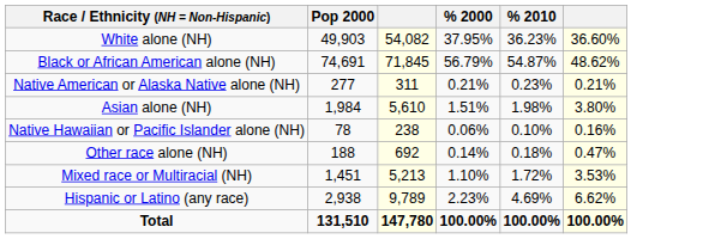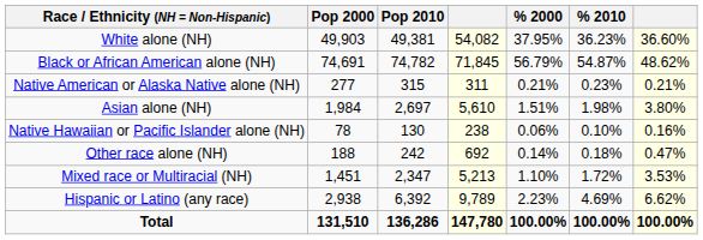+ column: Pop 2010 | 49,381 | 74,782 | 315 | 2,697 | 130 | 242 | 2,347 | 6,392 | 136,286
